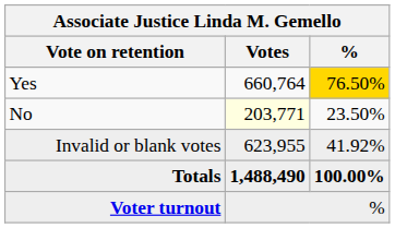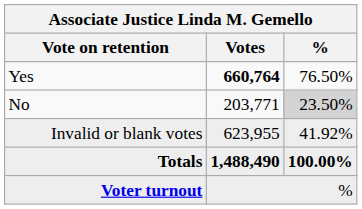Yes | Votes: normal -> bold
Yes | %: gold background -> no background
No | Votes: lightyellow background -> no background
No | %: no background -> lightgrey background
